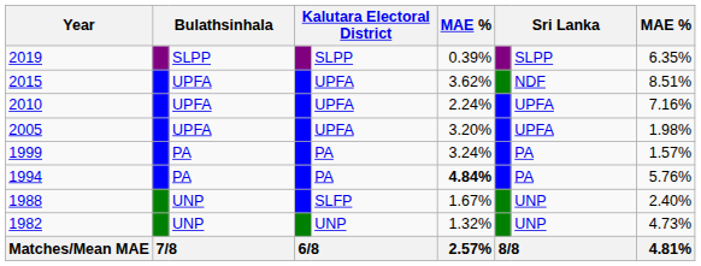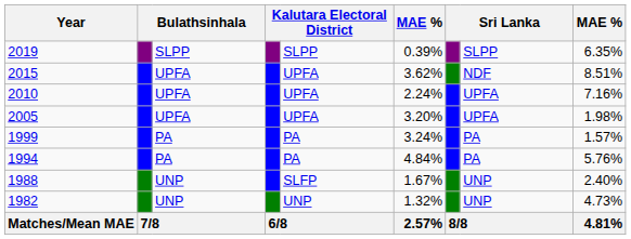1994 | column 6: bold -> normal
